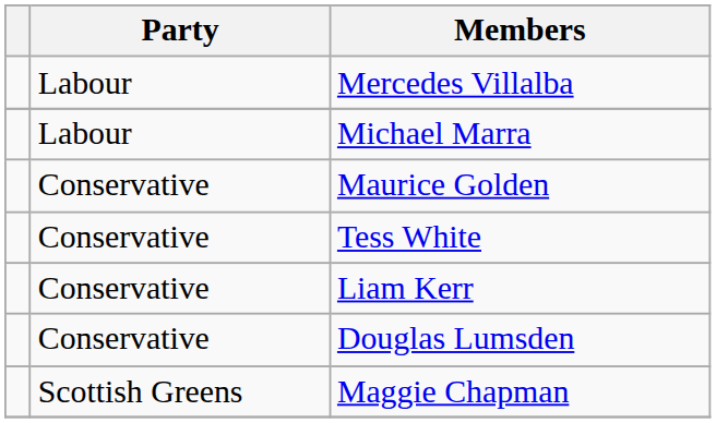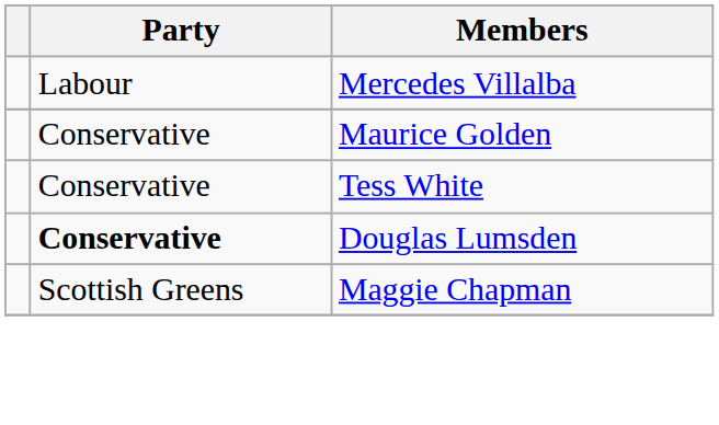- row: Labour | Michael Marra
- row: Conservative | Liam Kerr
Douglas Lumsden | Party: normal -> bold
